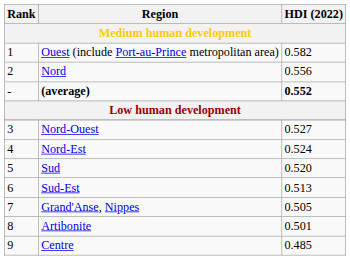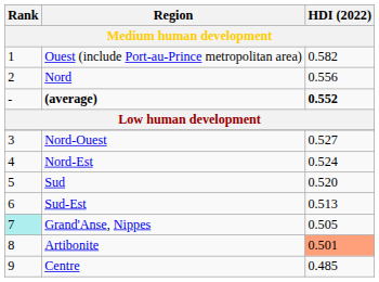Grand'Anse, Nippes | Rank: no background -> paleturquoise background
Artibonite | HDI (2022): no background -> lightsalmon background
